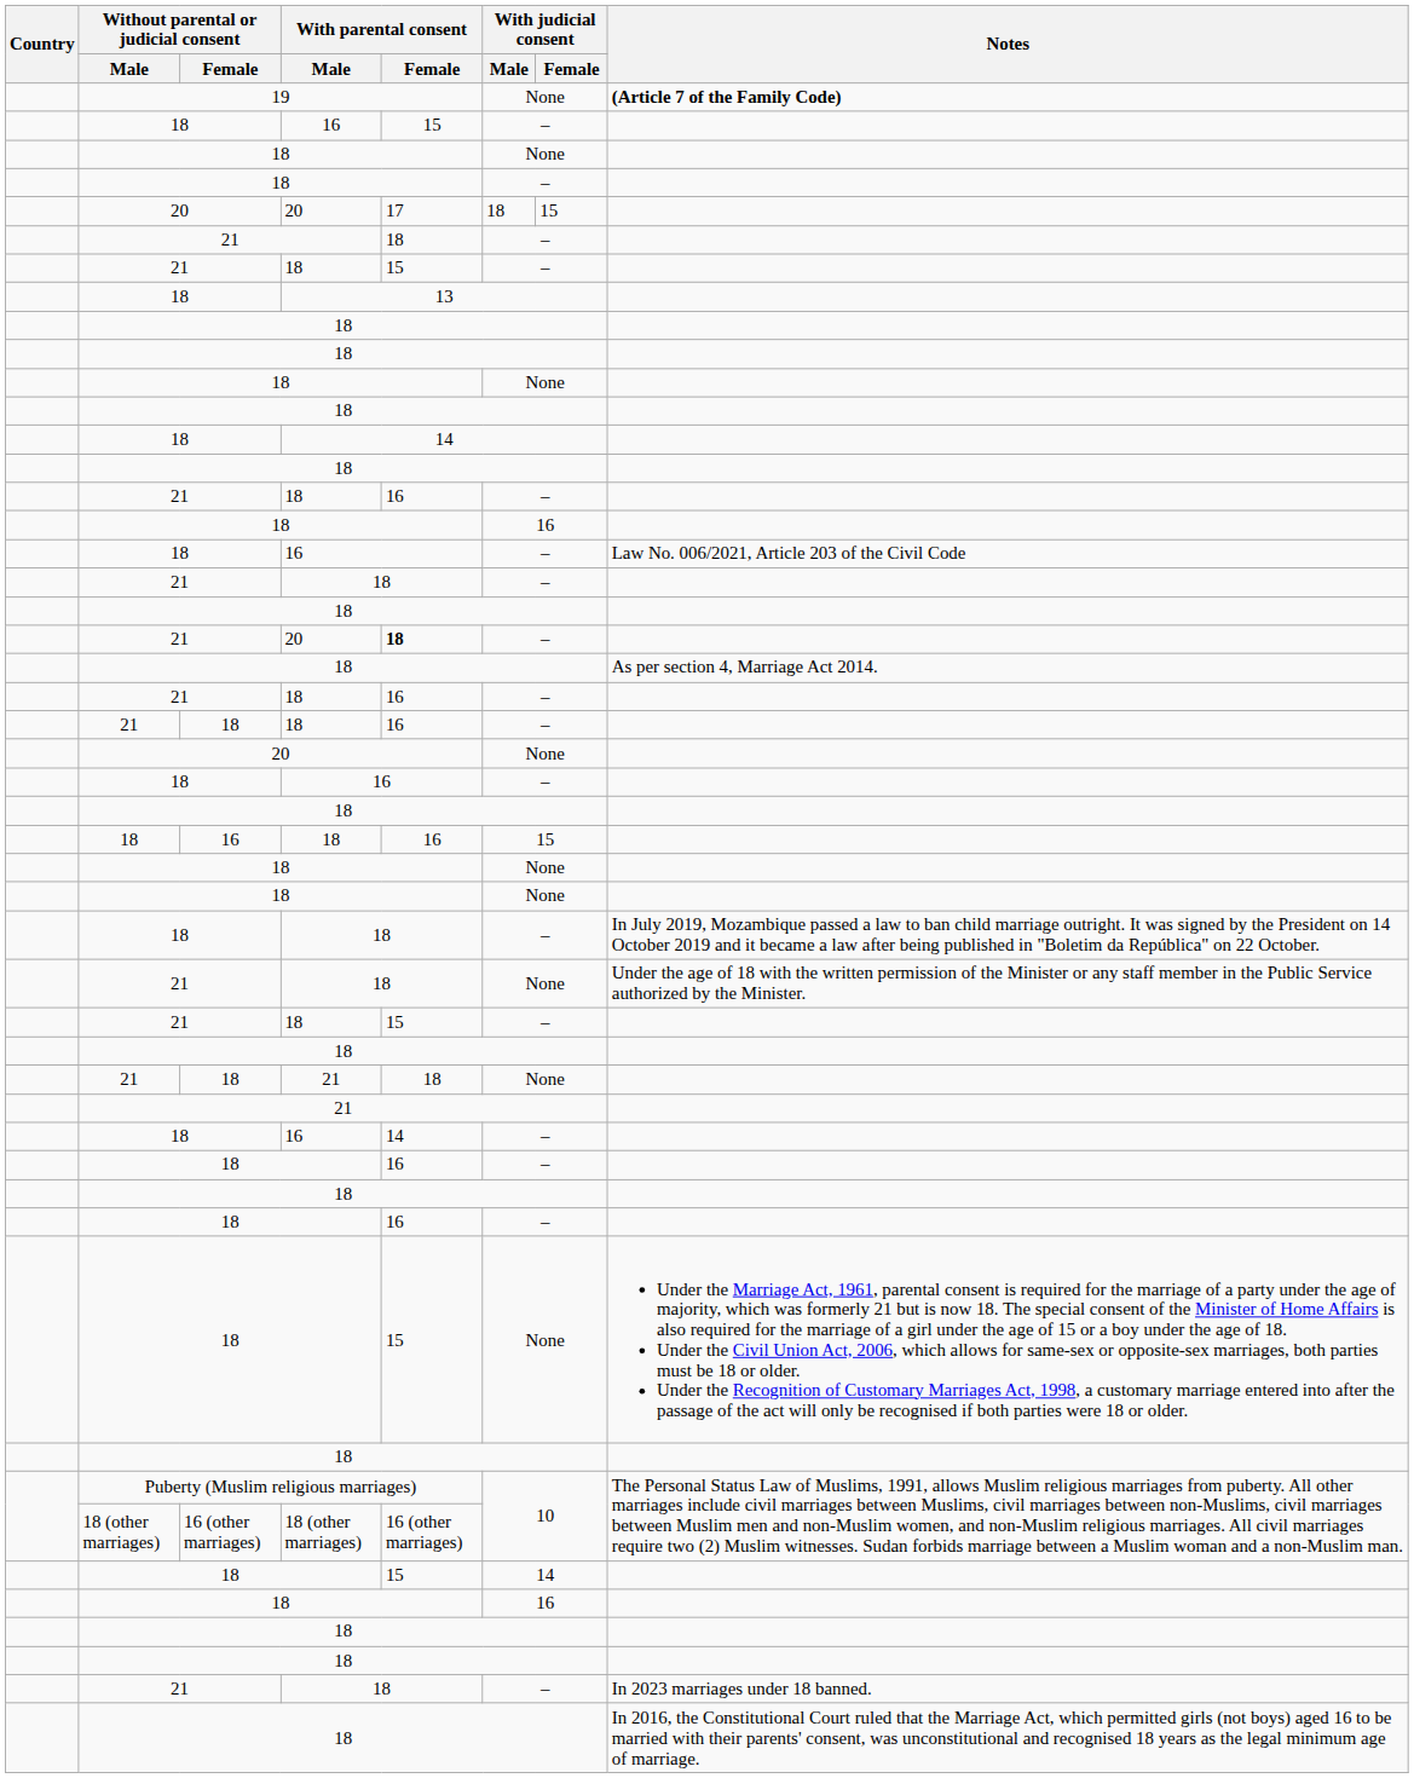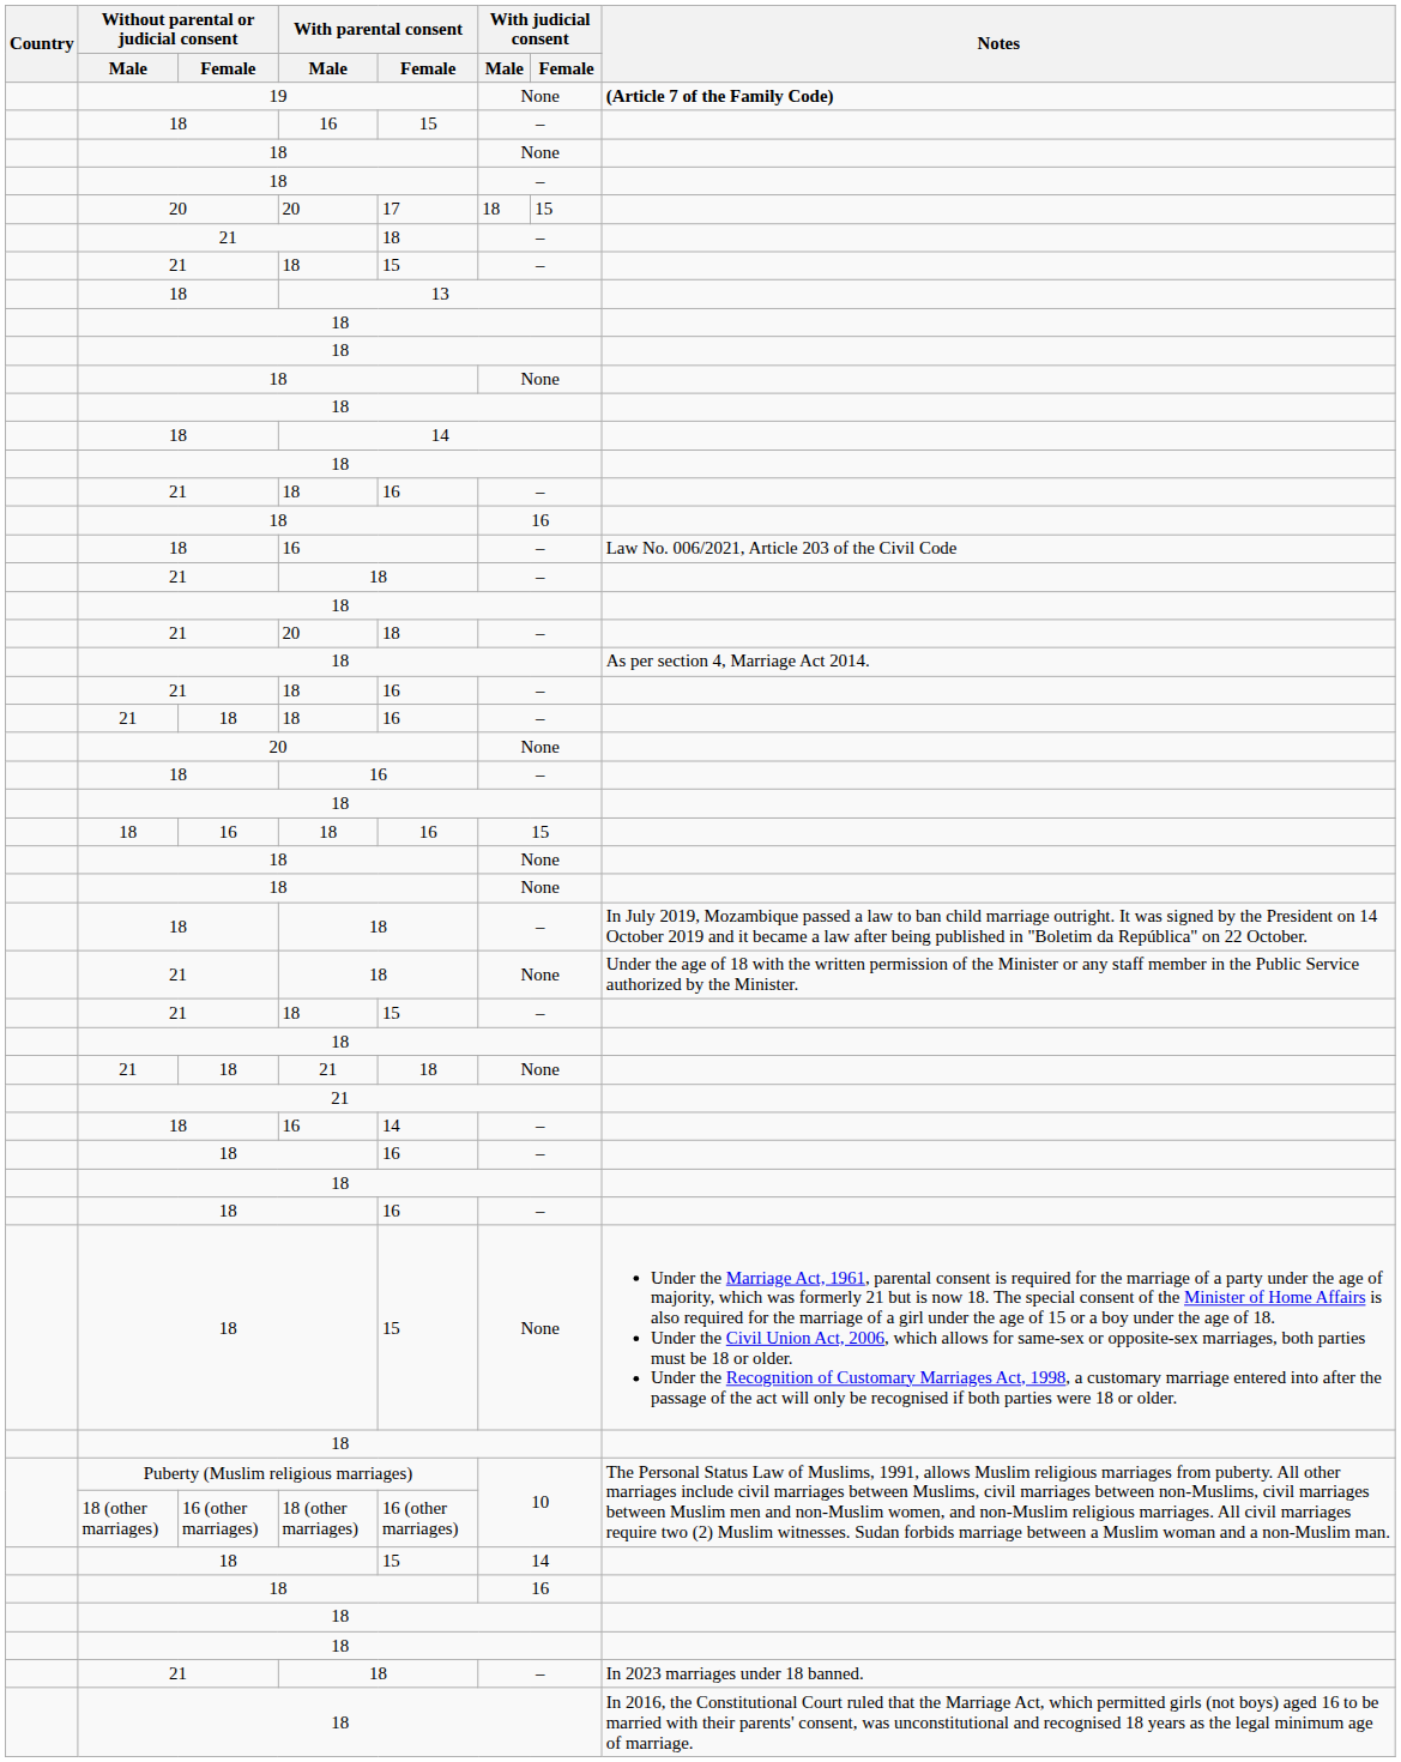21 / 20 | With parental consent / Female: bold -> normal
